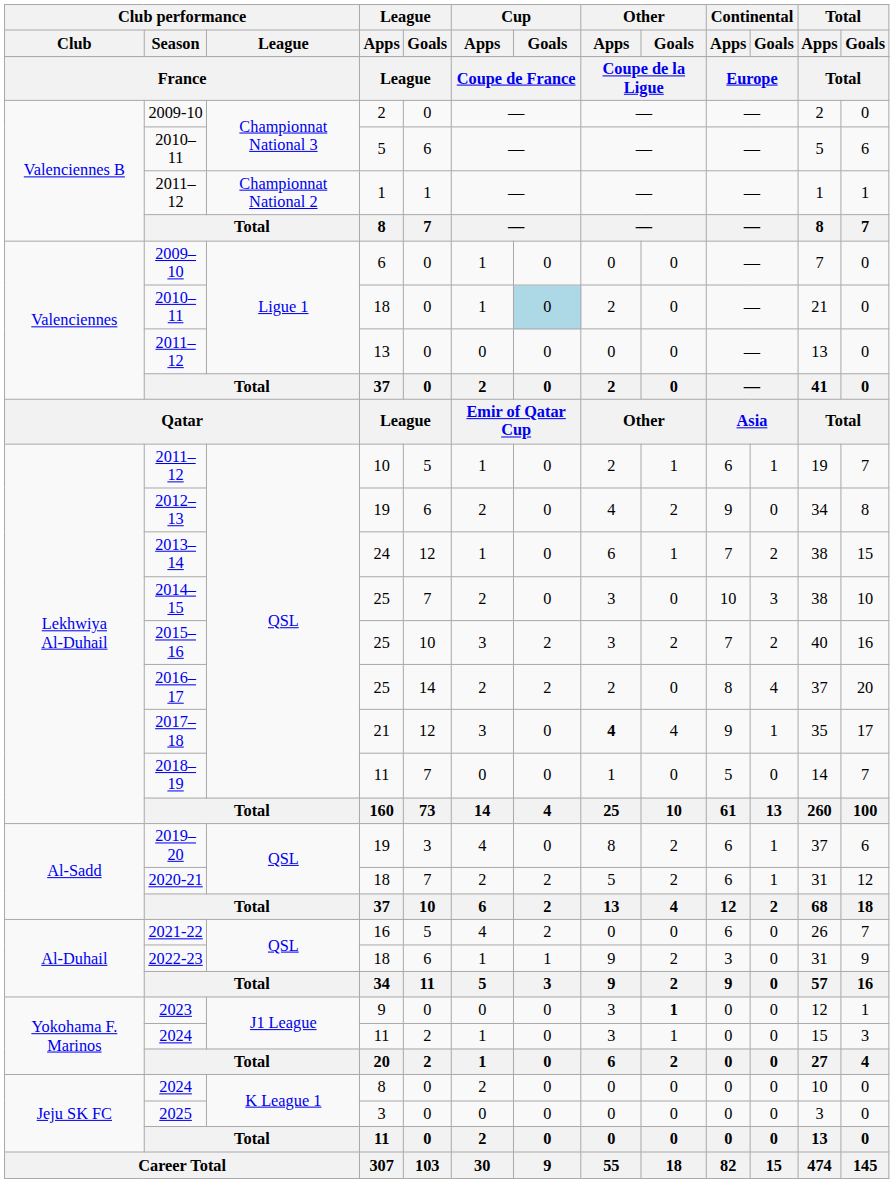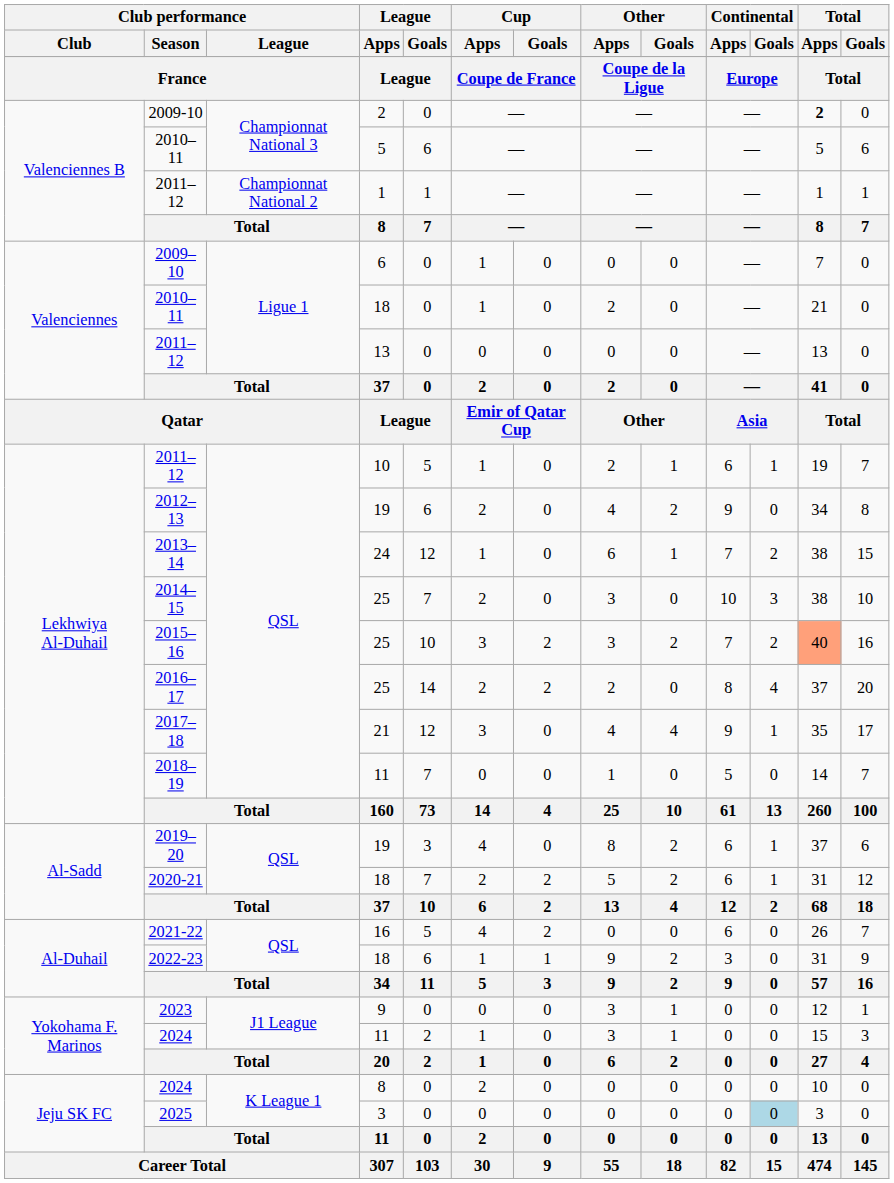2009-10 | Total / Apps: normal -> bold
2010–11 / 18 | Cup / Goals: lightblue background -> no background
2015–16 | Total / Apps: no background -> lightsalmon background
2017–18 | Other / Apps: bold -> normal
2023 | Other / Goals: bold -> normal
2025 | Continental / Goals: no background -> lightblue background
